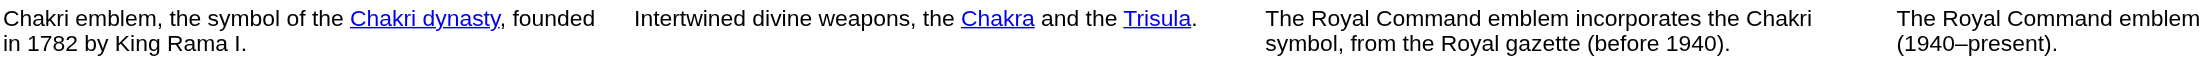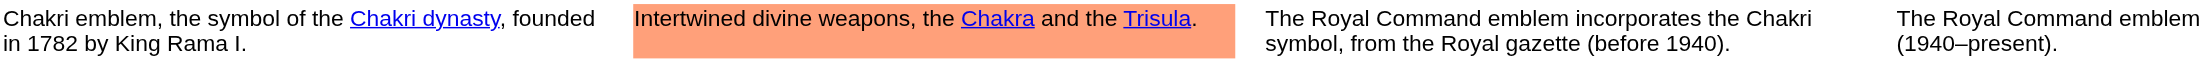row 1 | column 2: no background -> lightsalmon background
